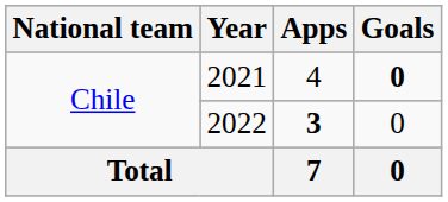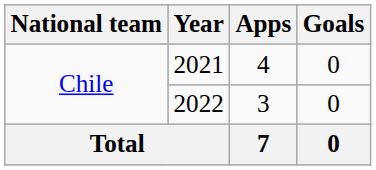2021 | Goals: bold -> normal
2022 | Apps: bold -> normal
